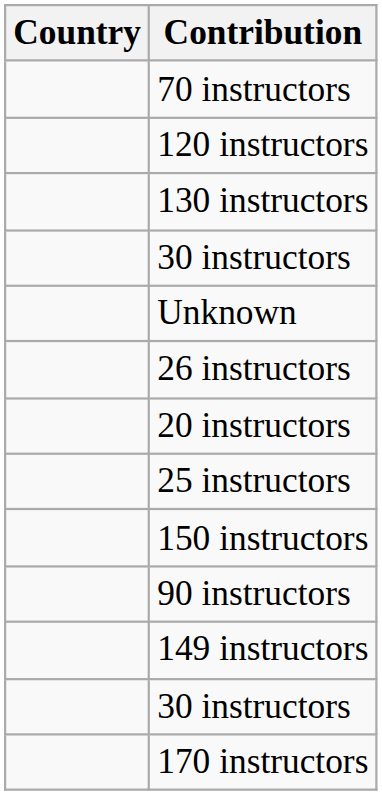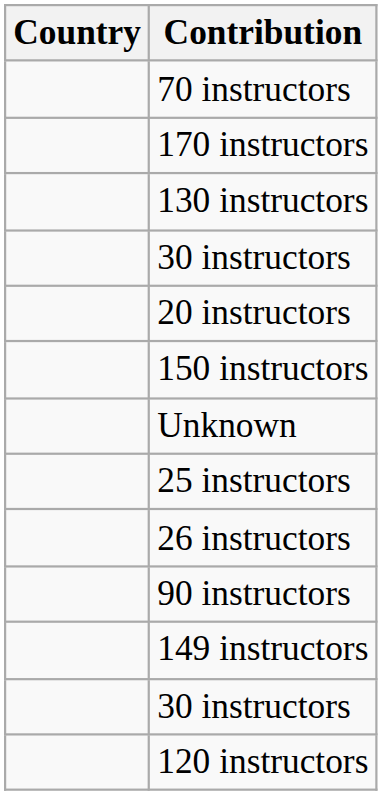row 3 | Contribution: 120 instructors -> 170 instructors
row 6 | Contribution: Unknown -> 20 instructors
row 7 | Contribution: 26 instructors -> 150 instructors
row 8 | Contribution: 20 instructors -> Unknown
row 10 | Contribution: 150 instructors -> 26 instructors
row 14 | Contribution: 170 instructors -> 120 instructors
